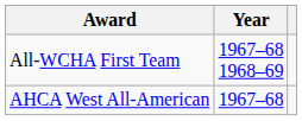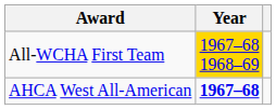row 2 | Year: no background -> gold background
row 3 | Year: normal -> bold
